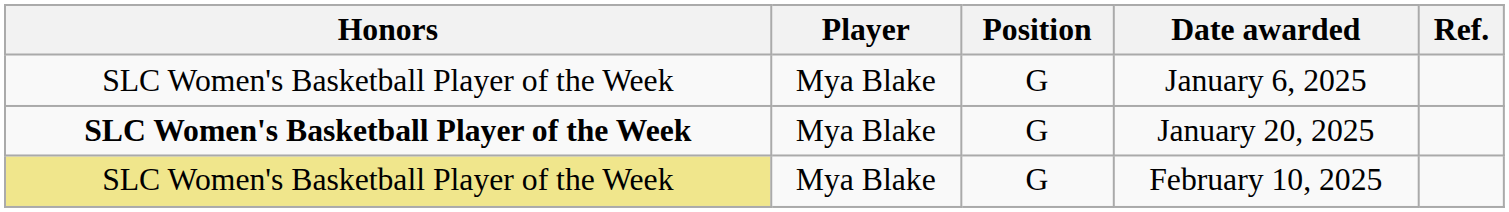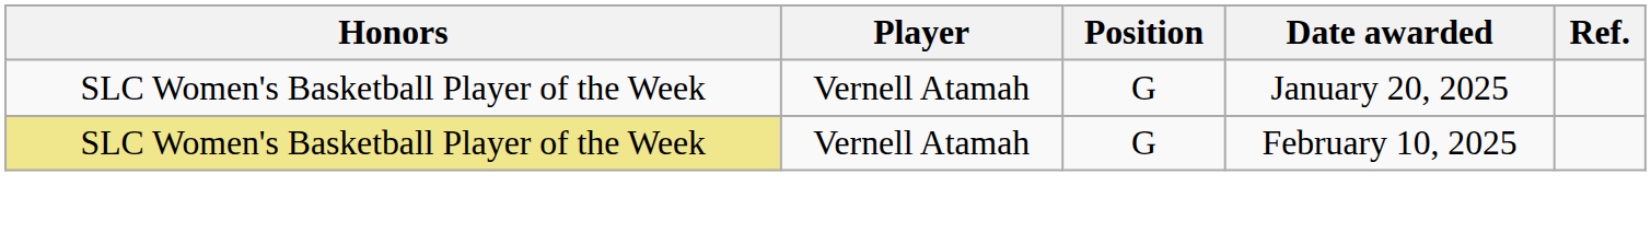- row: SLC Women's Basketball Player of the Week | Mya Blake | G | January 6, 2025
January 20, 2025 | Honors: bold -> normal
January 20, 2025 | Player: Mya Blake -> Vernell Atamah
February 10, 2025 | Player: Mya Blake -> Vernell Atamah
